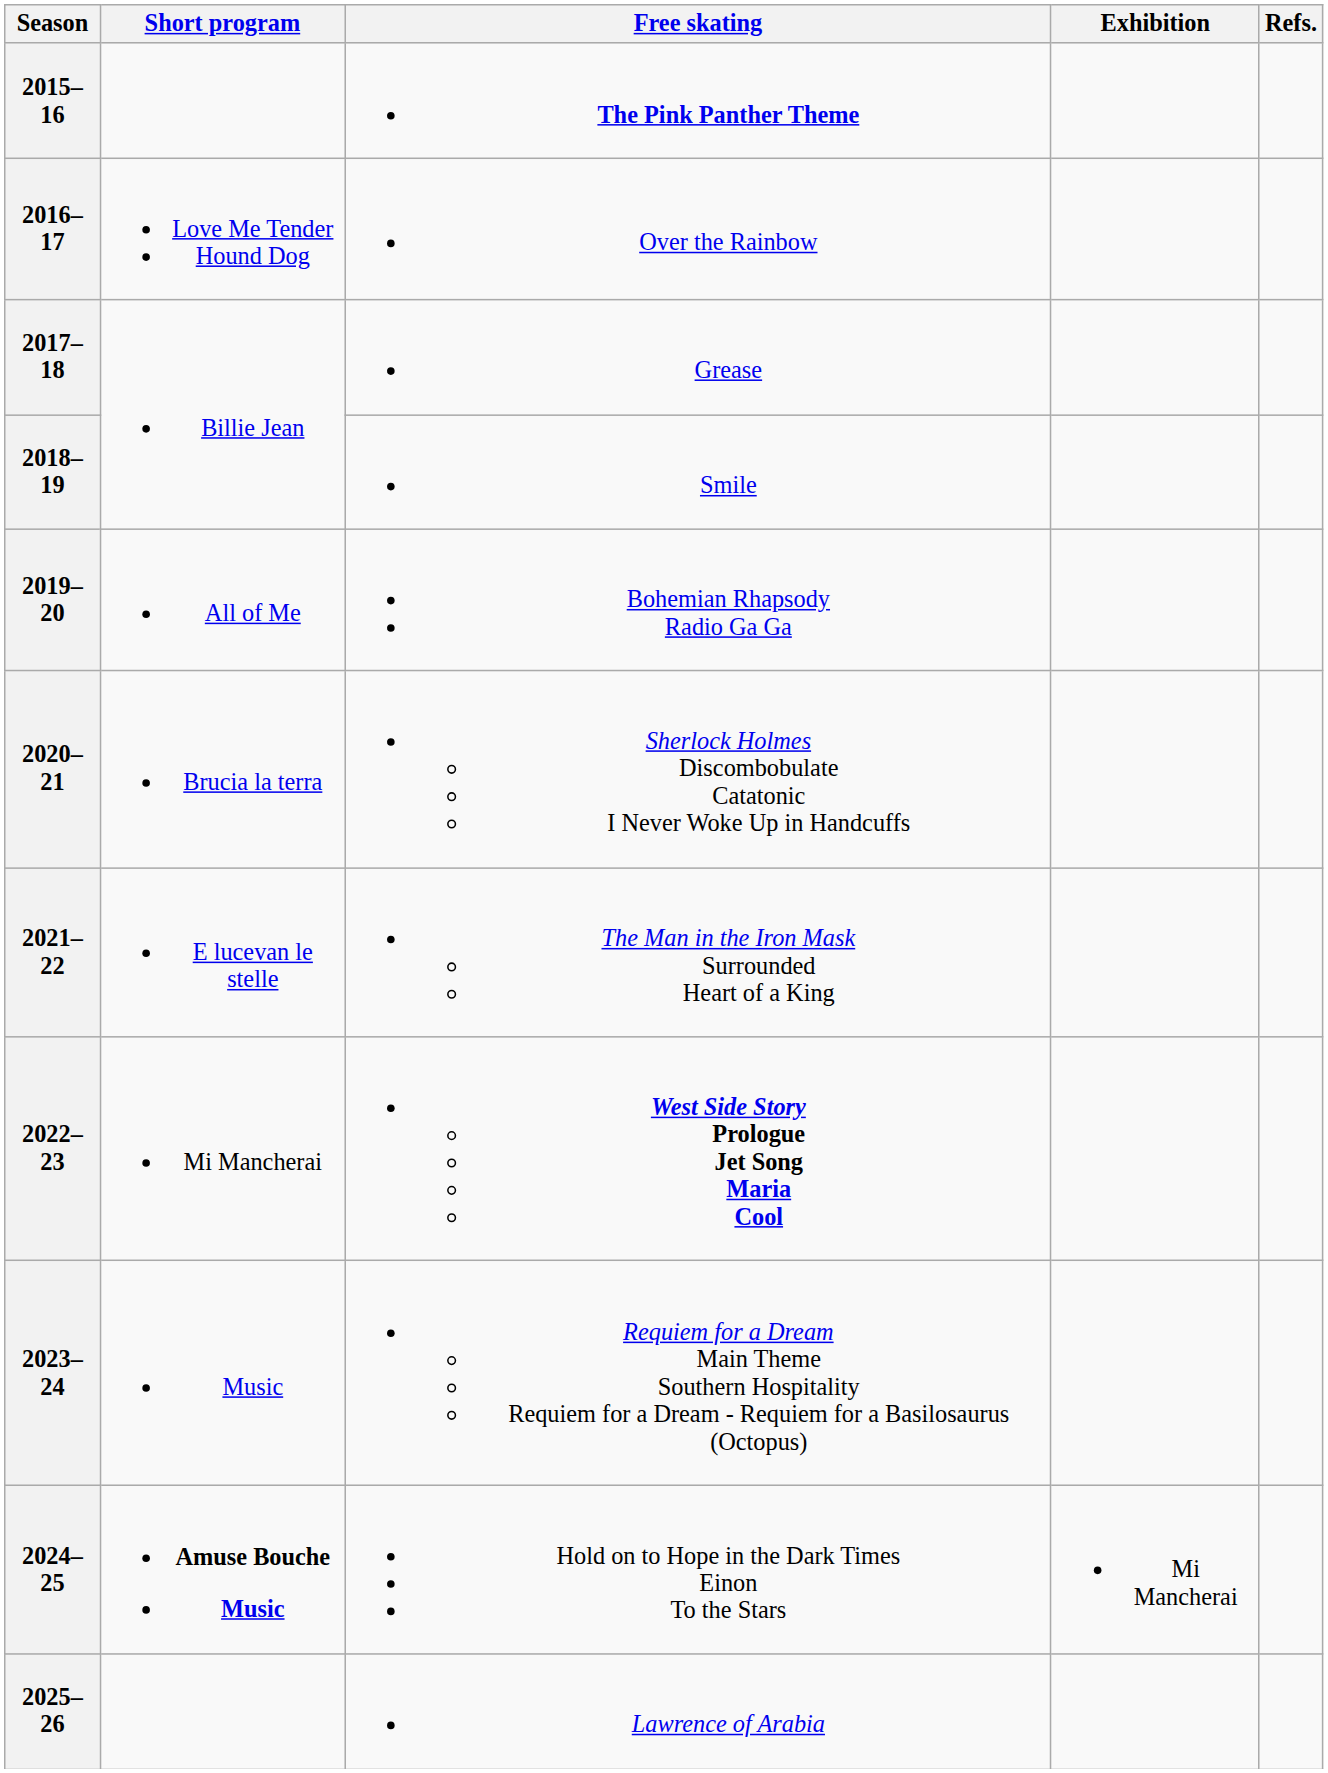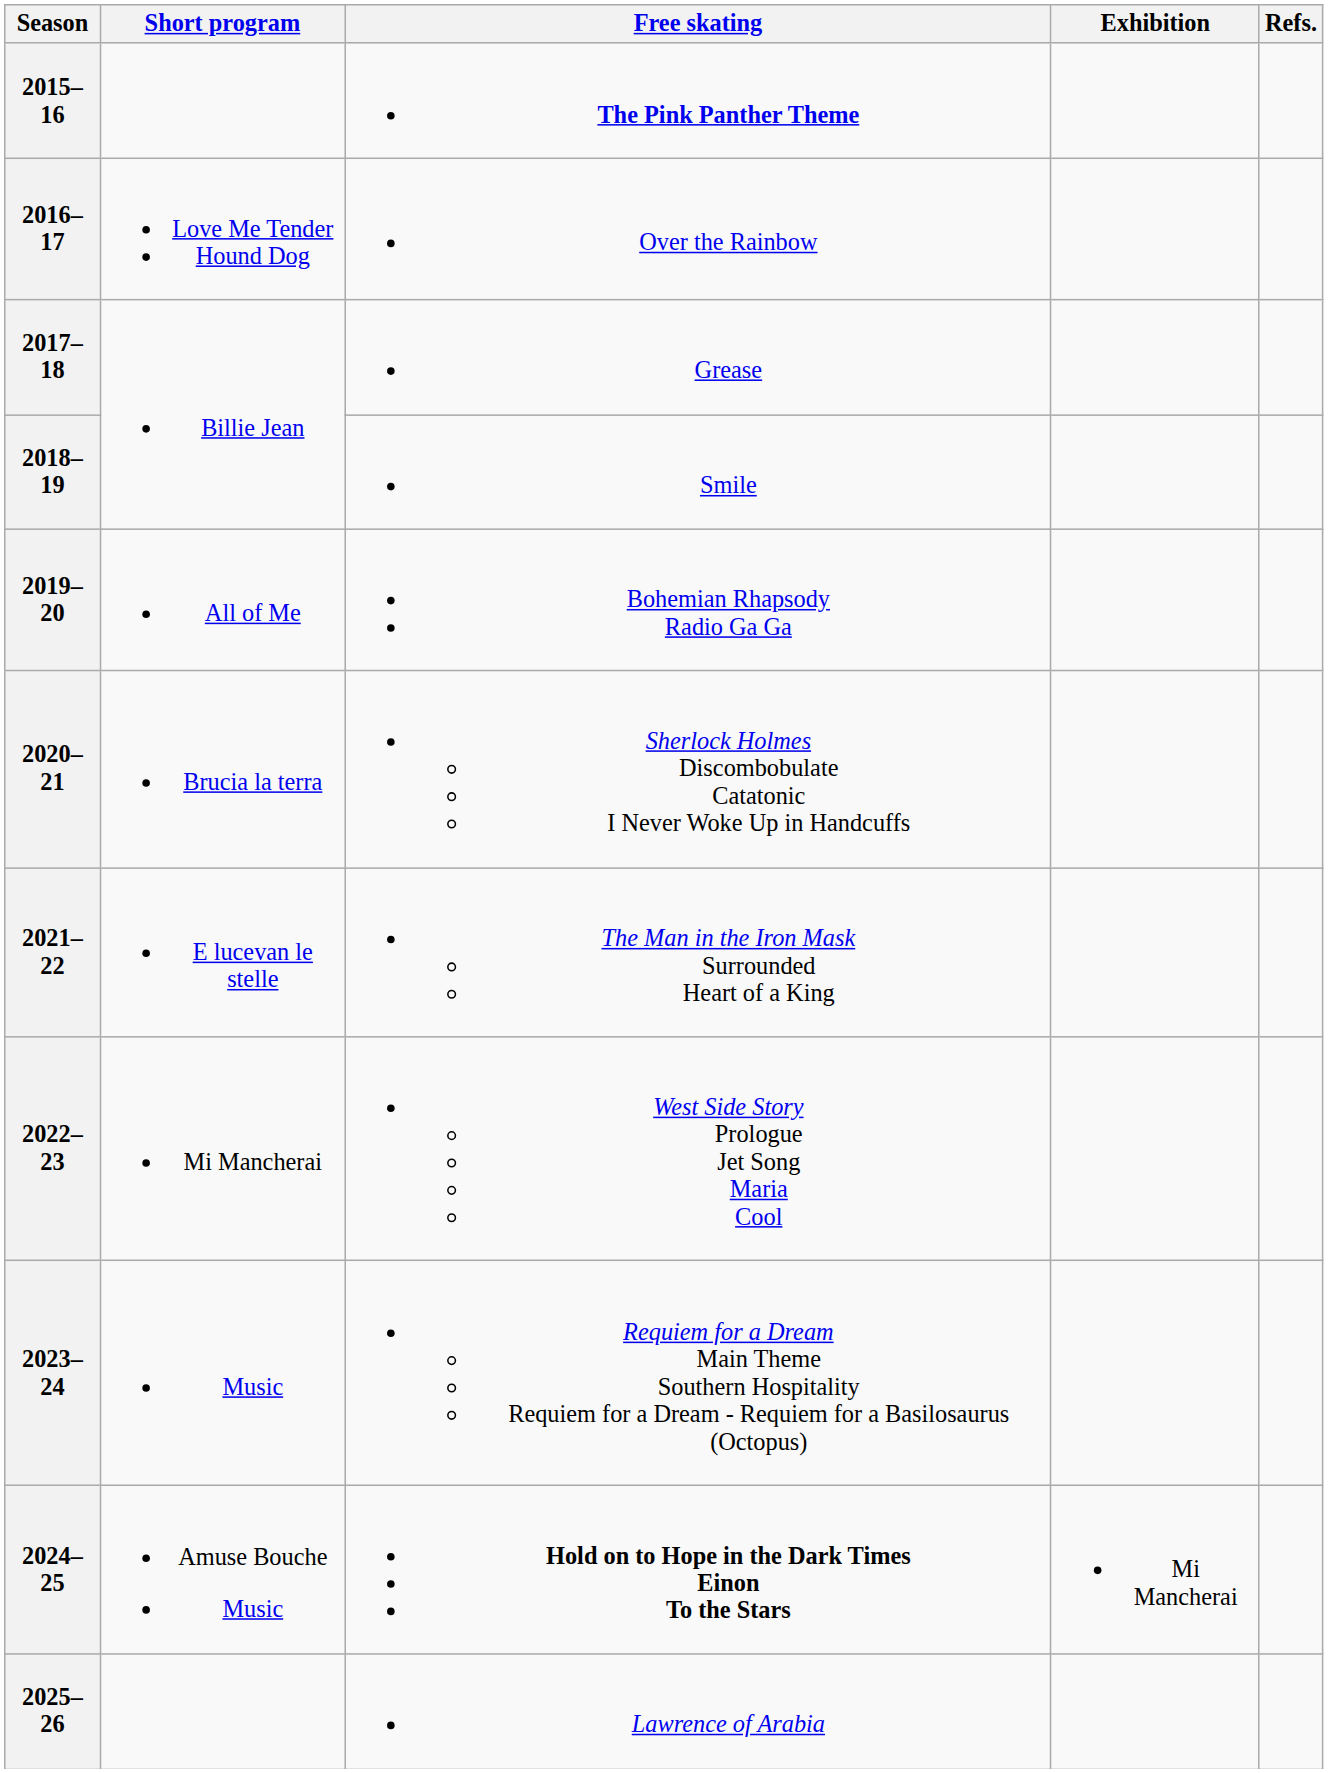2022–23 | Free skating: bold -> normal
2024–25 | Short program: bold -> normal
2024–25 | Free skating: normal -> bold
